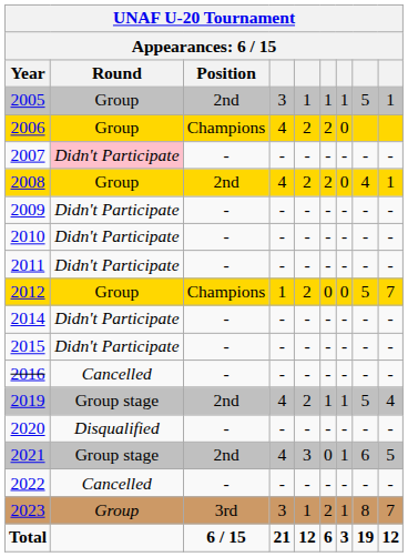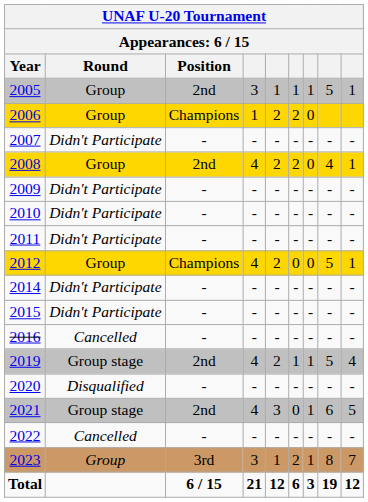2006 | column 4: 4 -> 1
2007 | Round: pink background -> no background
2012 | column 4: 1 -> 4
2012 | column 9: 7 -> 1
